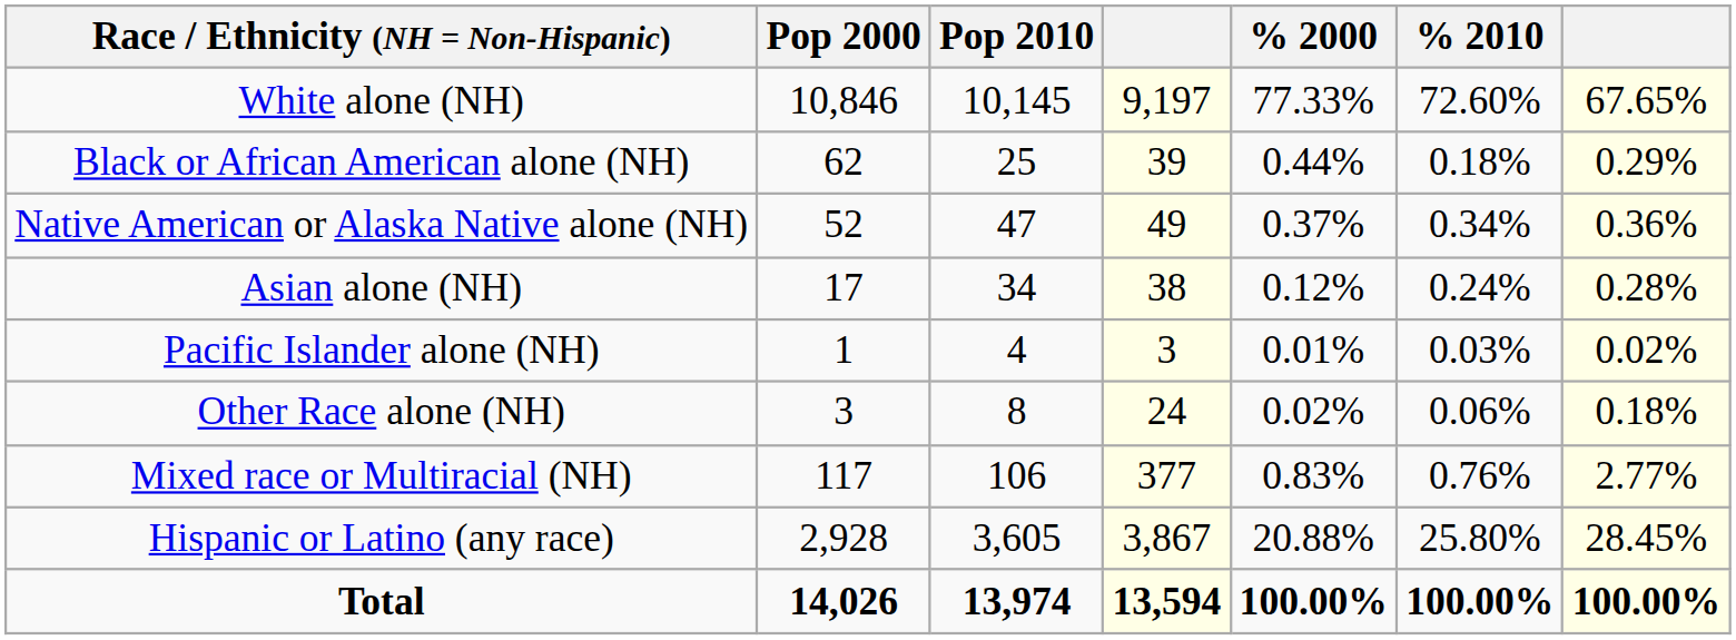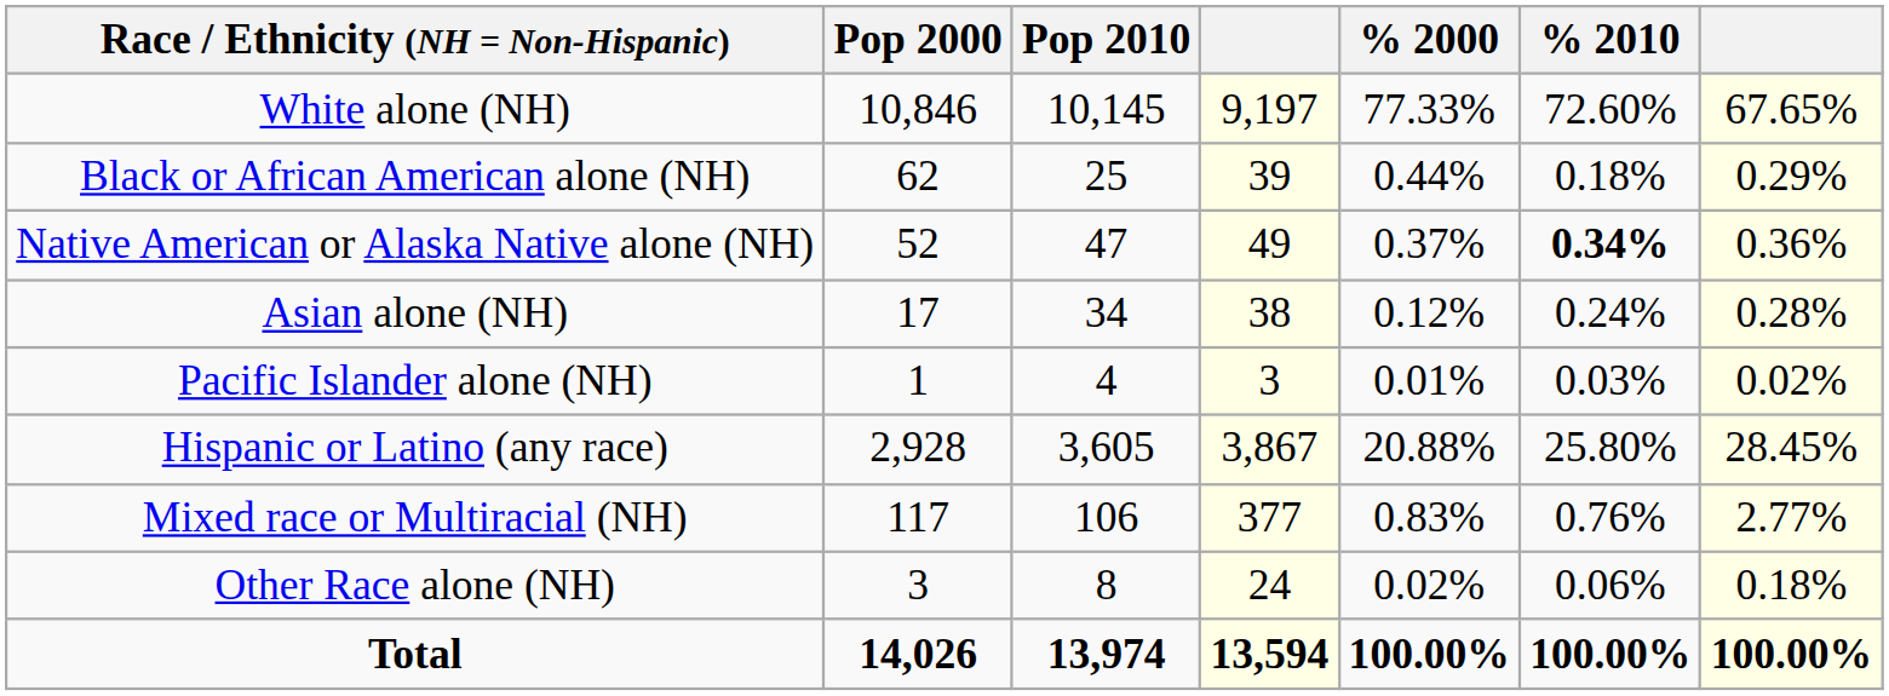Native American or Alaska Native alone (NH) | % 2010: normal -> bold
rows swapped: Other Race alone (NH) <-> Hispanic or Latino (any race)
